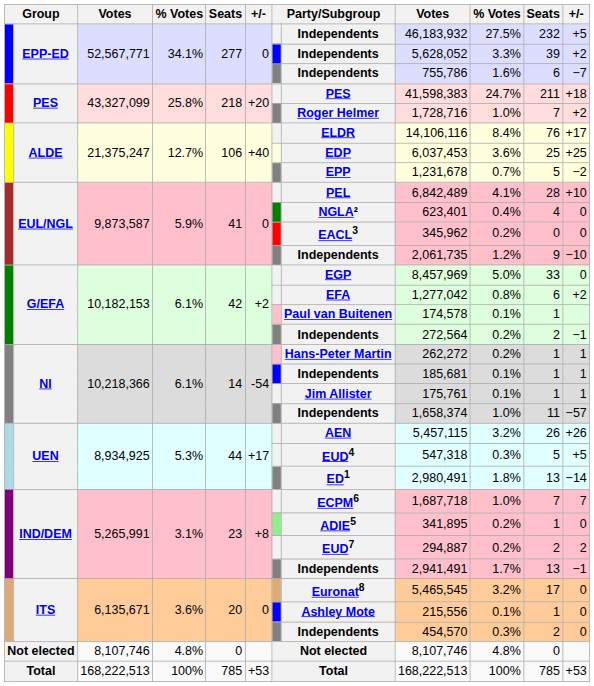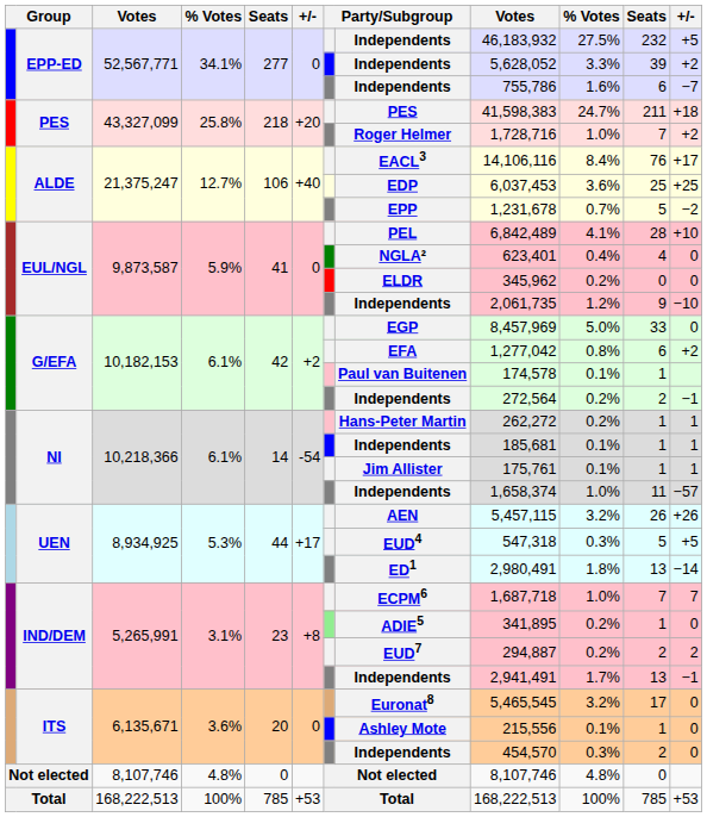row 7 | column 8: ELDR -> EACL3
row 12 | column 8: EACL3 -> ELDR
